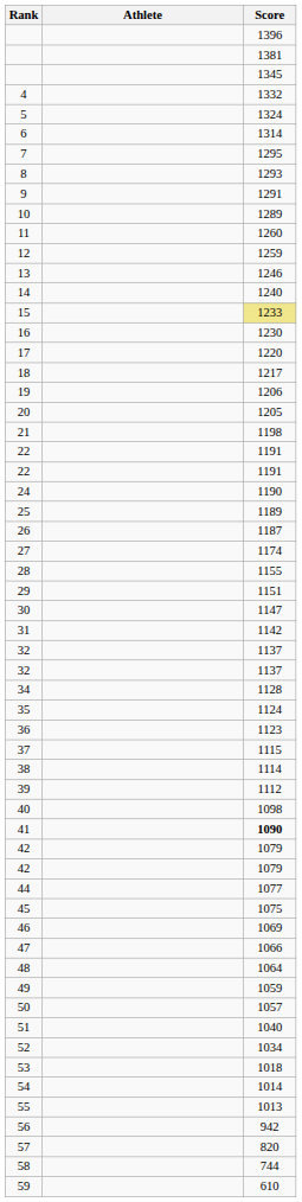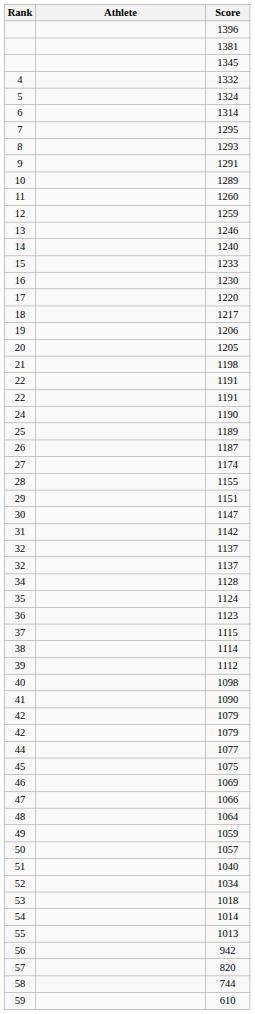1233 | Score: khaki background -> no background
1090 | Score: bold -> normal
